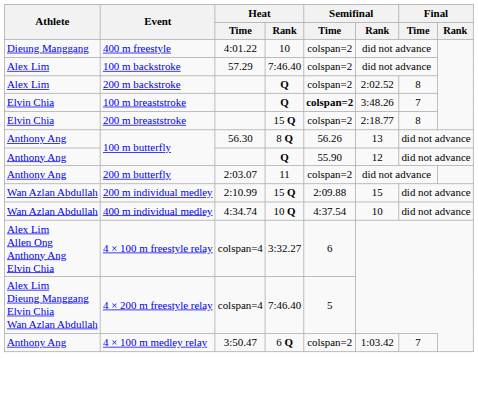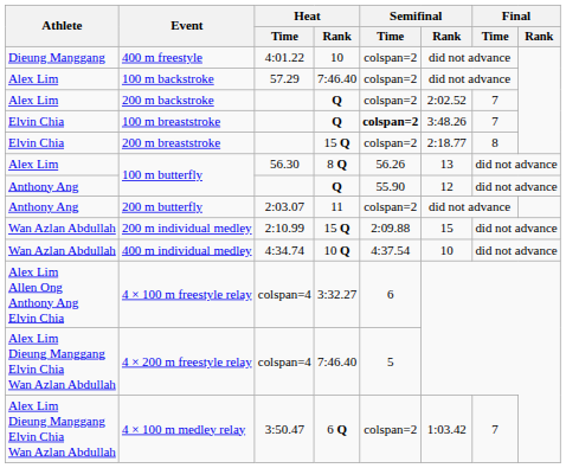200 m backstroke | Final / Time: 8 -> 7
100 m butterfly / 56.30 | Athlete: Anthony Ang -> Alex Lim
4 × 100 m medley relay | Athlete: Anthony Ang -> Alex Lim Dieung Manggang Elvin Chia Wan Azlan Abdullah
